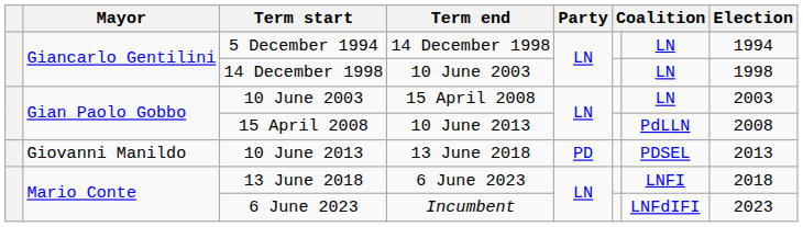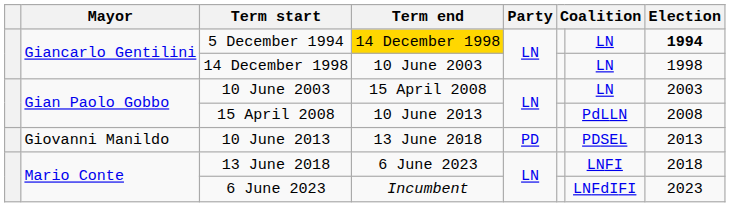5 December 1994 | Term end: no background -> gold background
5 December 1994 | Election: normal -> bold
